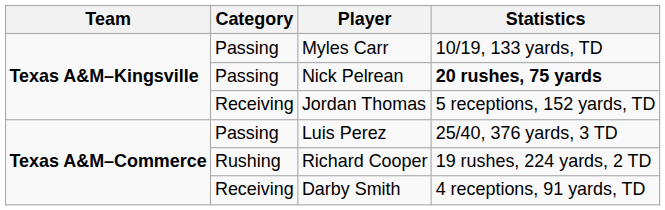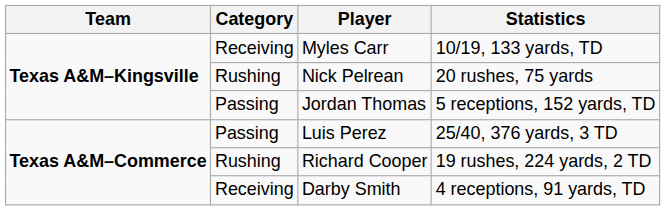Myles Carr | Category: Passing -> Receiving
Nick Pelrean | Category: Passing -> Rushing
Nick Pelrean | Statistics: bold -> normal
Jordan Thomas | Category: Receiving -> Passing
